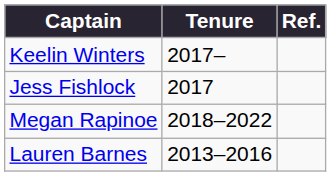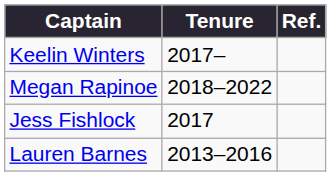rows swapped: Jess Fishlock <-> Megan Rapinoe
